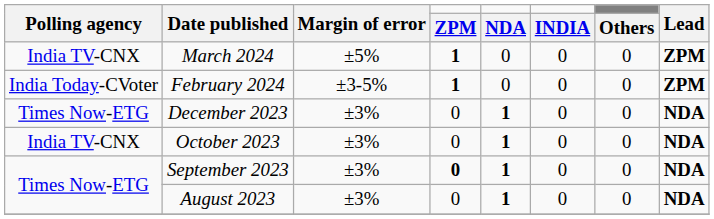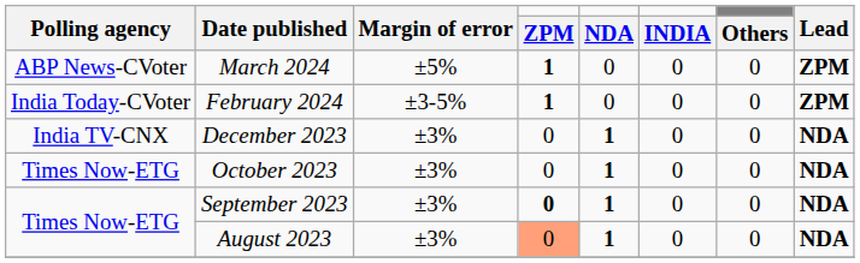March 2024 | Polling agency: India TV-CNX -> ABP News-CVoter
December 2023 | Polling agency: Times Now-ETG -> India TV-CNX
October 2023 | Polling agency: India TV-CNX -> Times Now-ETG
August 2023 | ZPM: no background -> lightsalmon background
